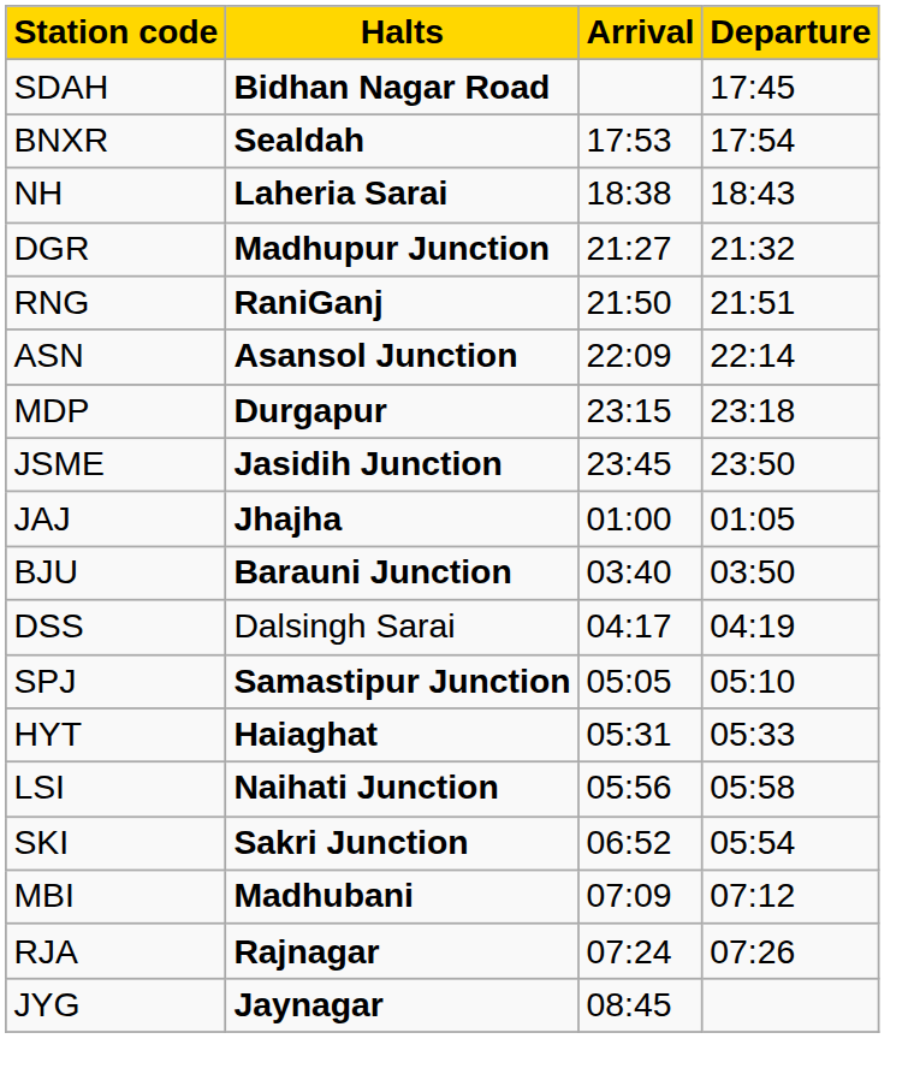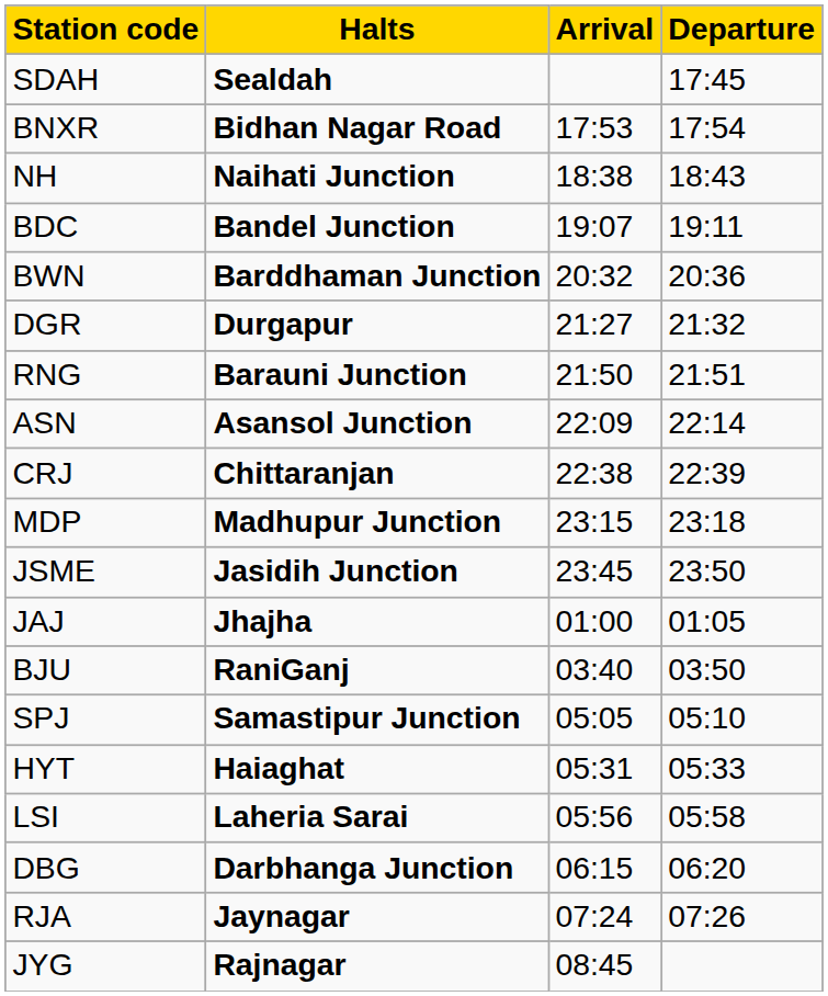SDAH | Halts: Bidhan Nagar Road -> Sealdah
BNXR | Halts: Sealdah -> Bidhan Nagar Road
NH | Halts: Laheria Sarai -> Naihati Junction
+ row: BDC | Bandel Junction | 19:07 | 19:11
+ row: BWN | Barddhaman Junction | 20:32 | 20:36
DGR | Halts: Madhupur Junction -> Durgapur
RNG | Halts: RaniGanj -> Barauni Junction
+ row: CRJ | Chittaranjan | 22:38 | 22:39
MDP | Halts: Durgapur -> Madhupur Junction
BJU | Halts: Barauni Junction -> RaniGanj
- row: DSS | Dalsingh Sarai | 04:17 | 04:19
LSI | Halts: Naihati Junction -> Laheria Sarai
+ row: DBG | Darbhanga Junction | 06:15 | 06:20
- row: SKI | Sakri Junction | 06:52 | 05:54
- row: MBI | Madhubani | 07:09 | 07:12
RJA | Halts: Rajnagar -> Jaynagar
JYG | Halts: Jaynagar -> Rajnagar
